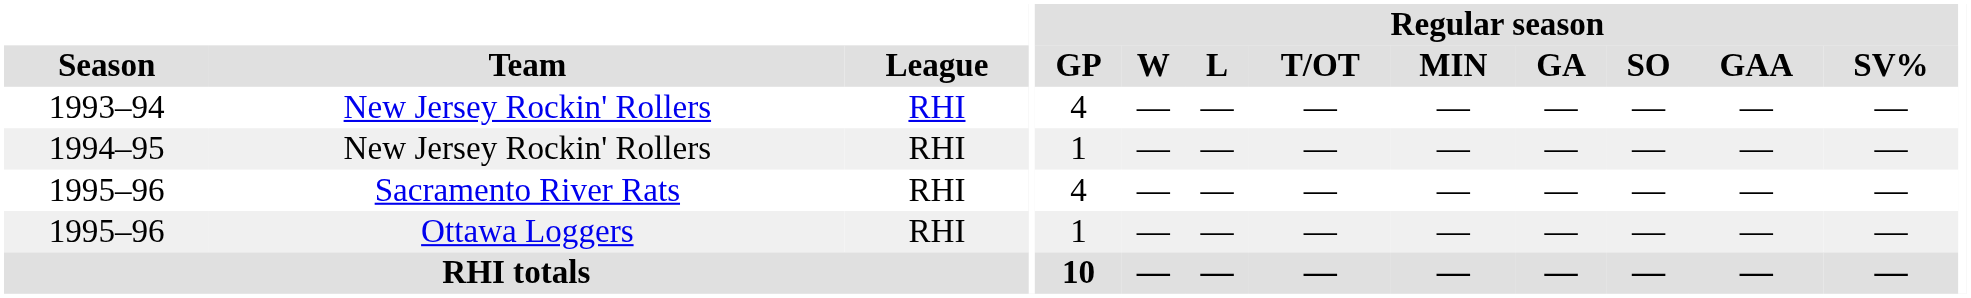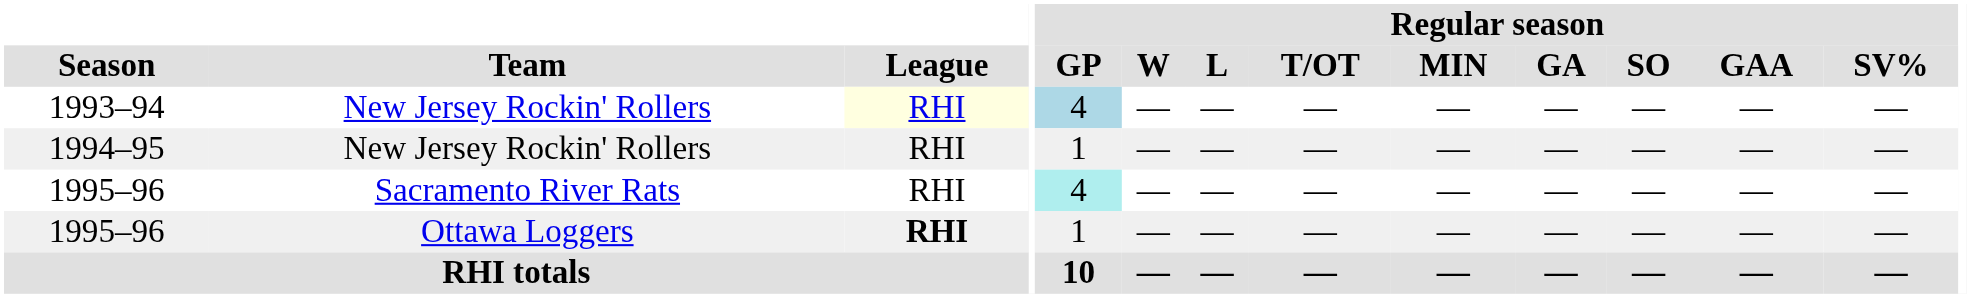1993–94 | League: no background -> lightyellow background
1993–94 | Regular season / GP: no background -> lightblue background
1995–96 / Sacramento River Rats | Regular season / GP: no background -> paleturquoise background
1995–96 / Ottawa Loggers | League: normal -> bold
